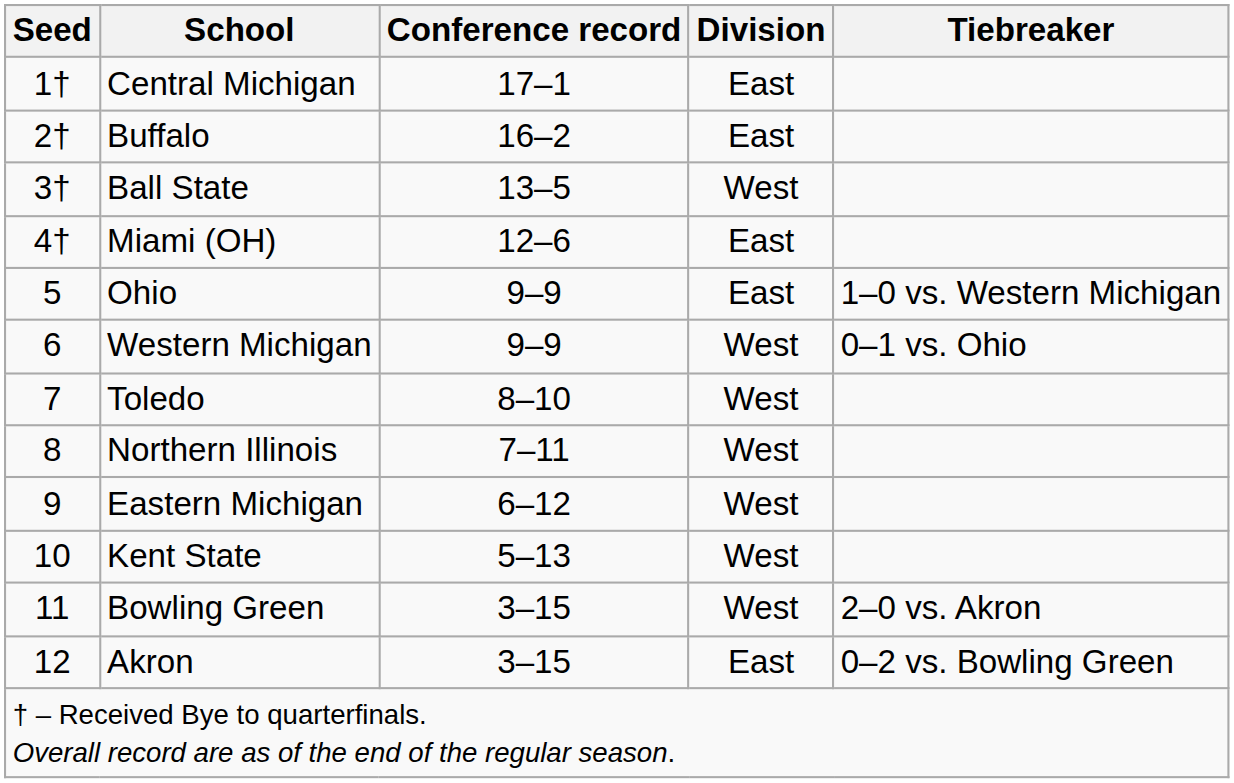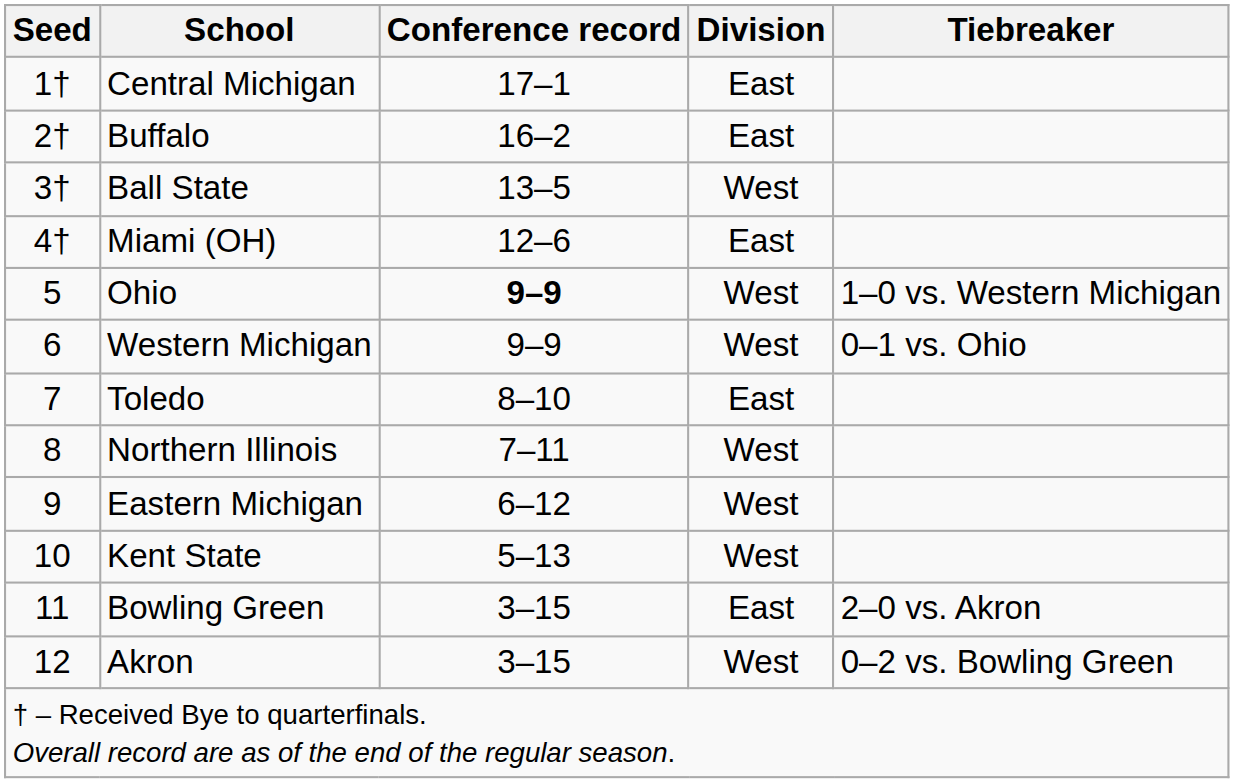Ohio | Conference record: normal -> bold
Ohio | Division: East -> West
Toledo | Division: West -> East
Bowling Green | Division: West -> East
Akron | Division: East -> West
